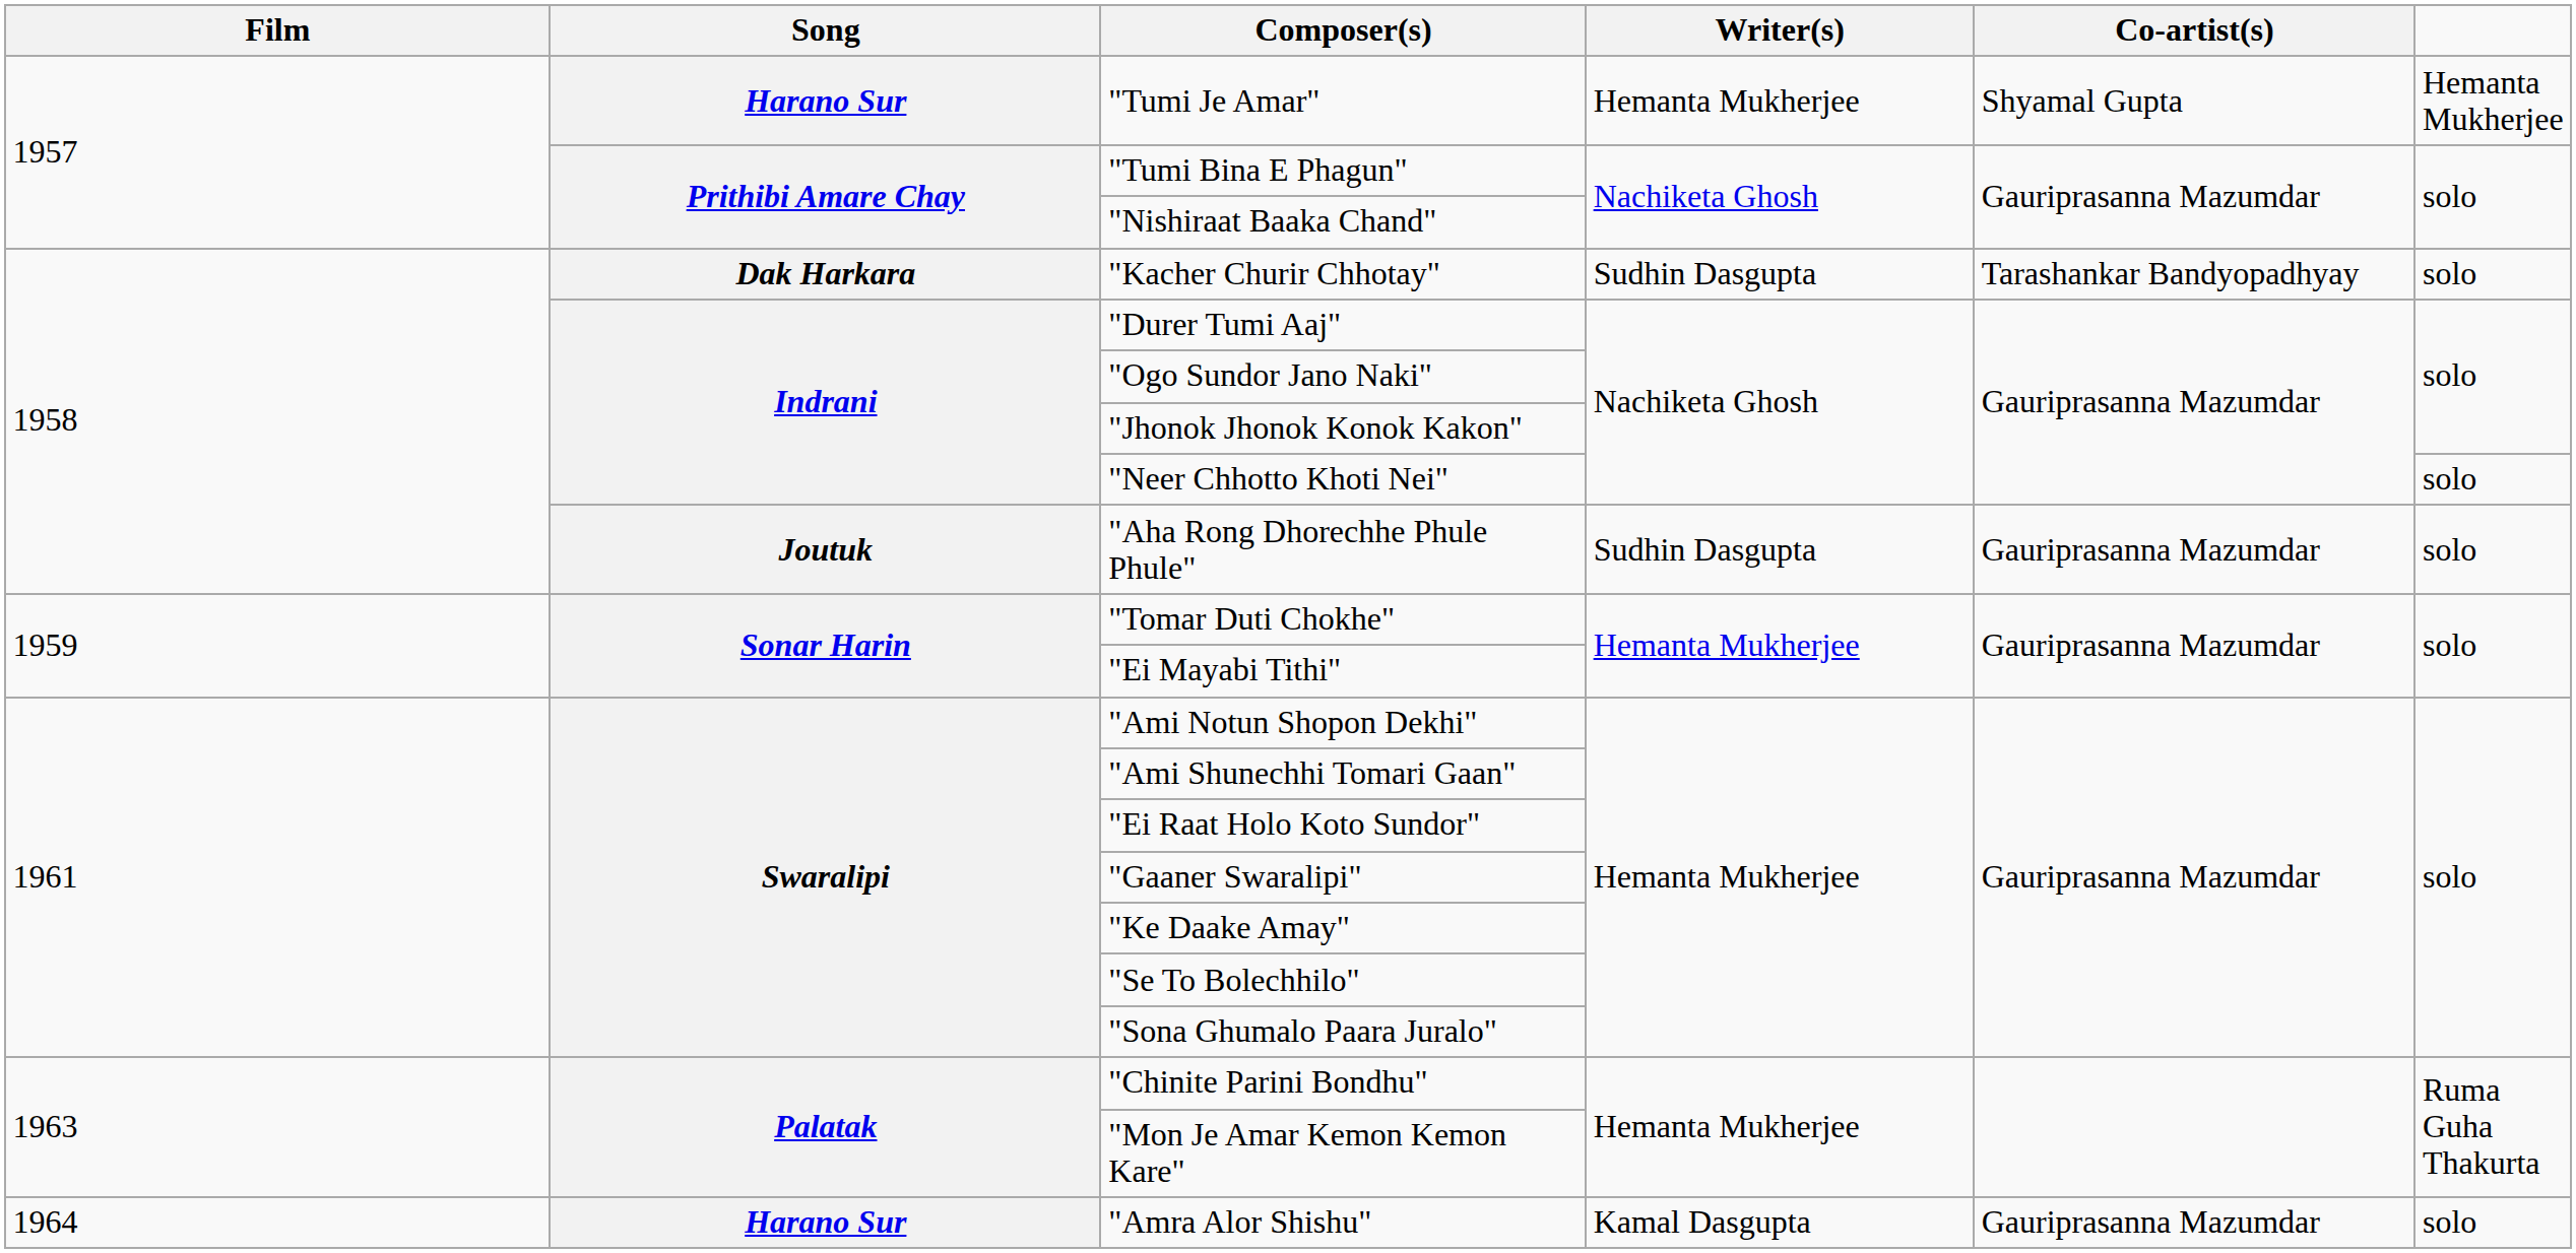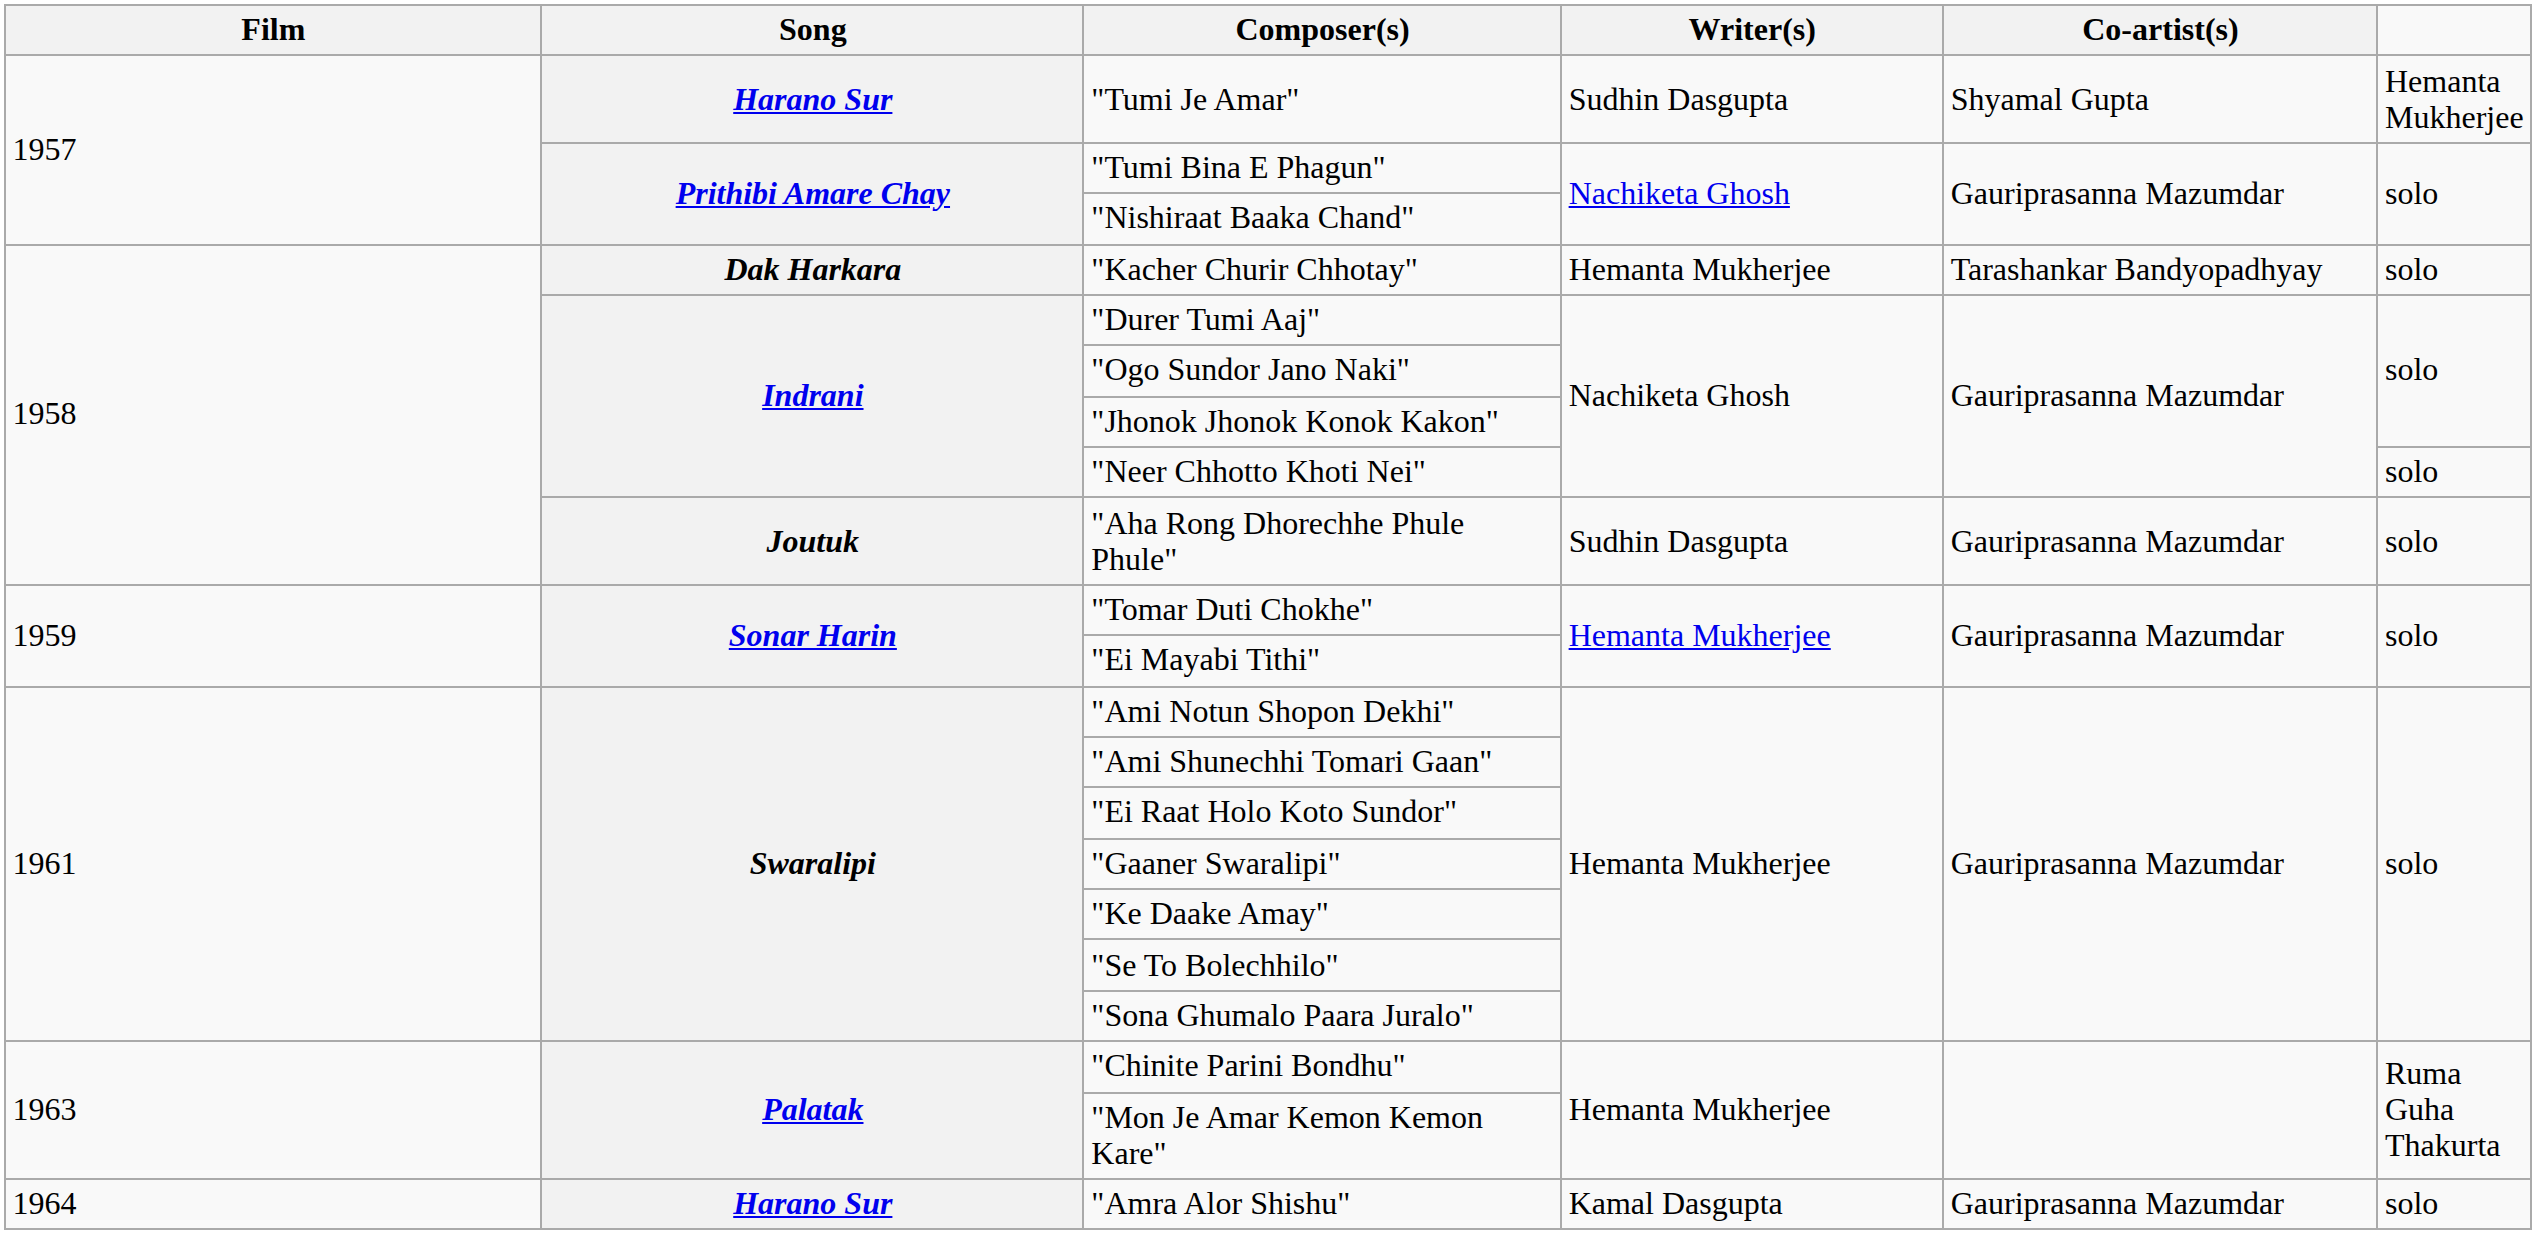"Tumi Je Amar" | Writer(s): Hemanta Mukherjee -> Sudhin Dasgupta
"Kacher Churir Chhotay" | Writer(s): Sudhin Dasgupta -> Hemanta Mukherjee
